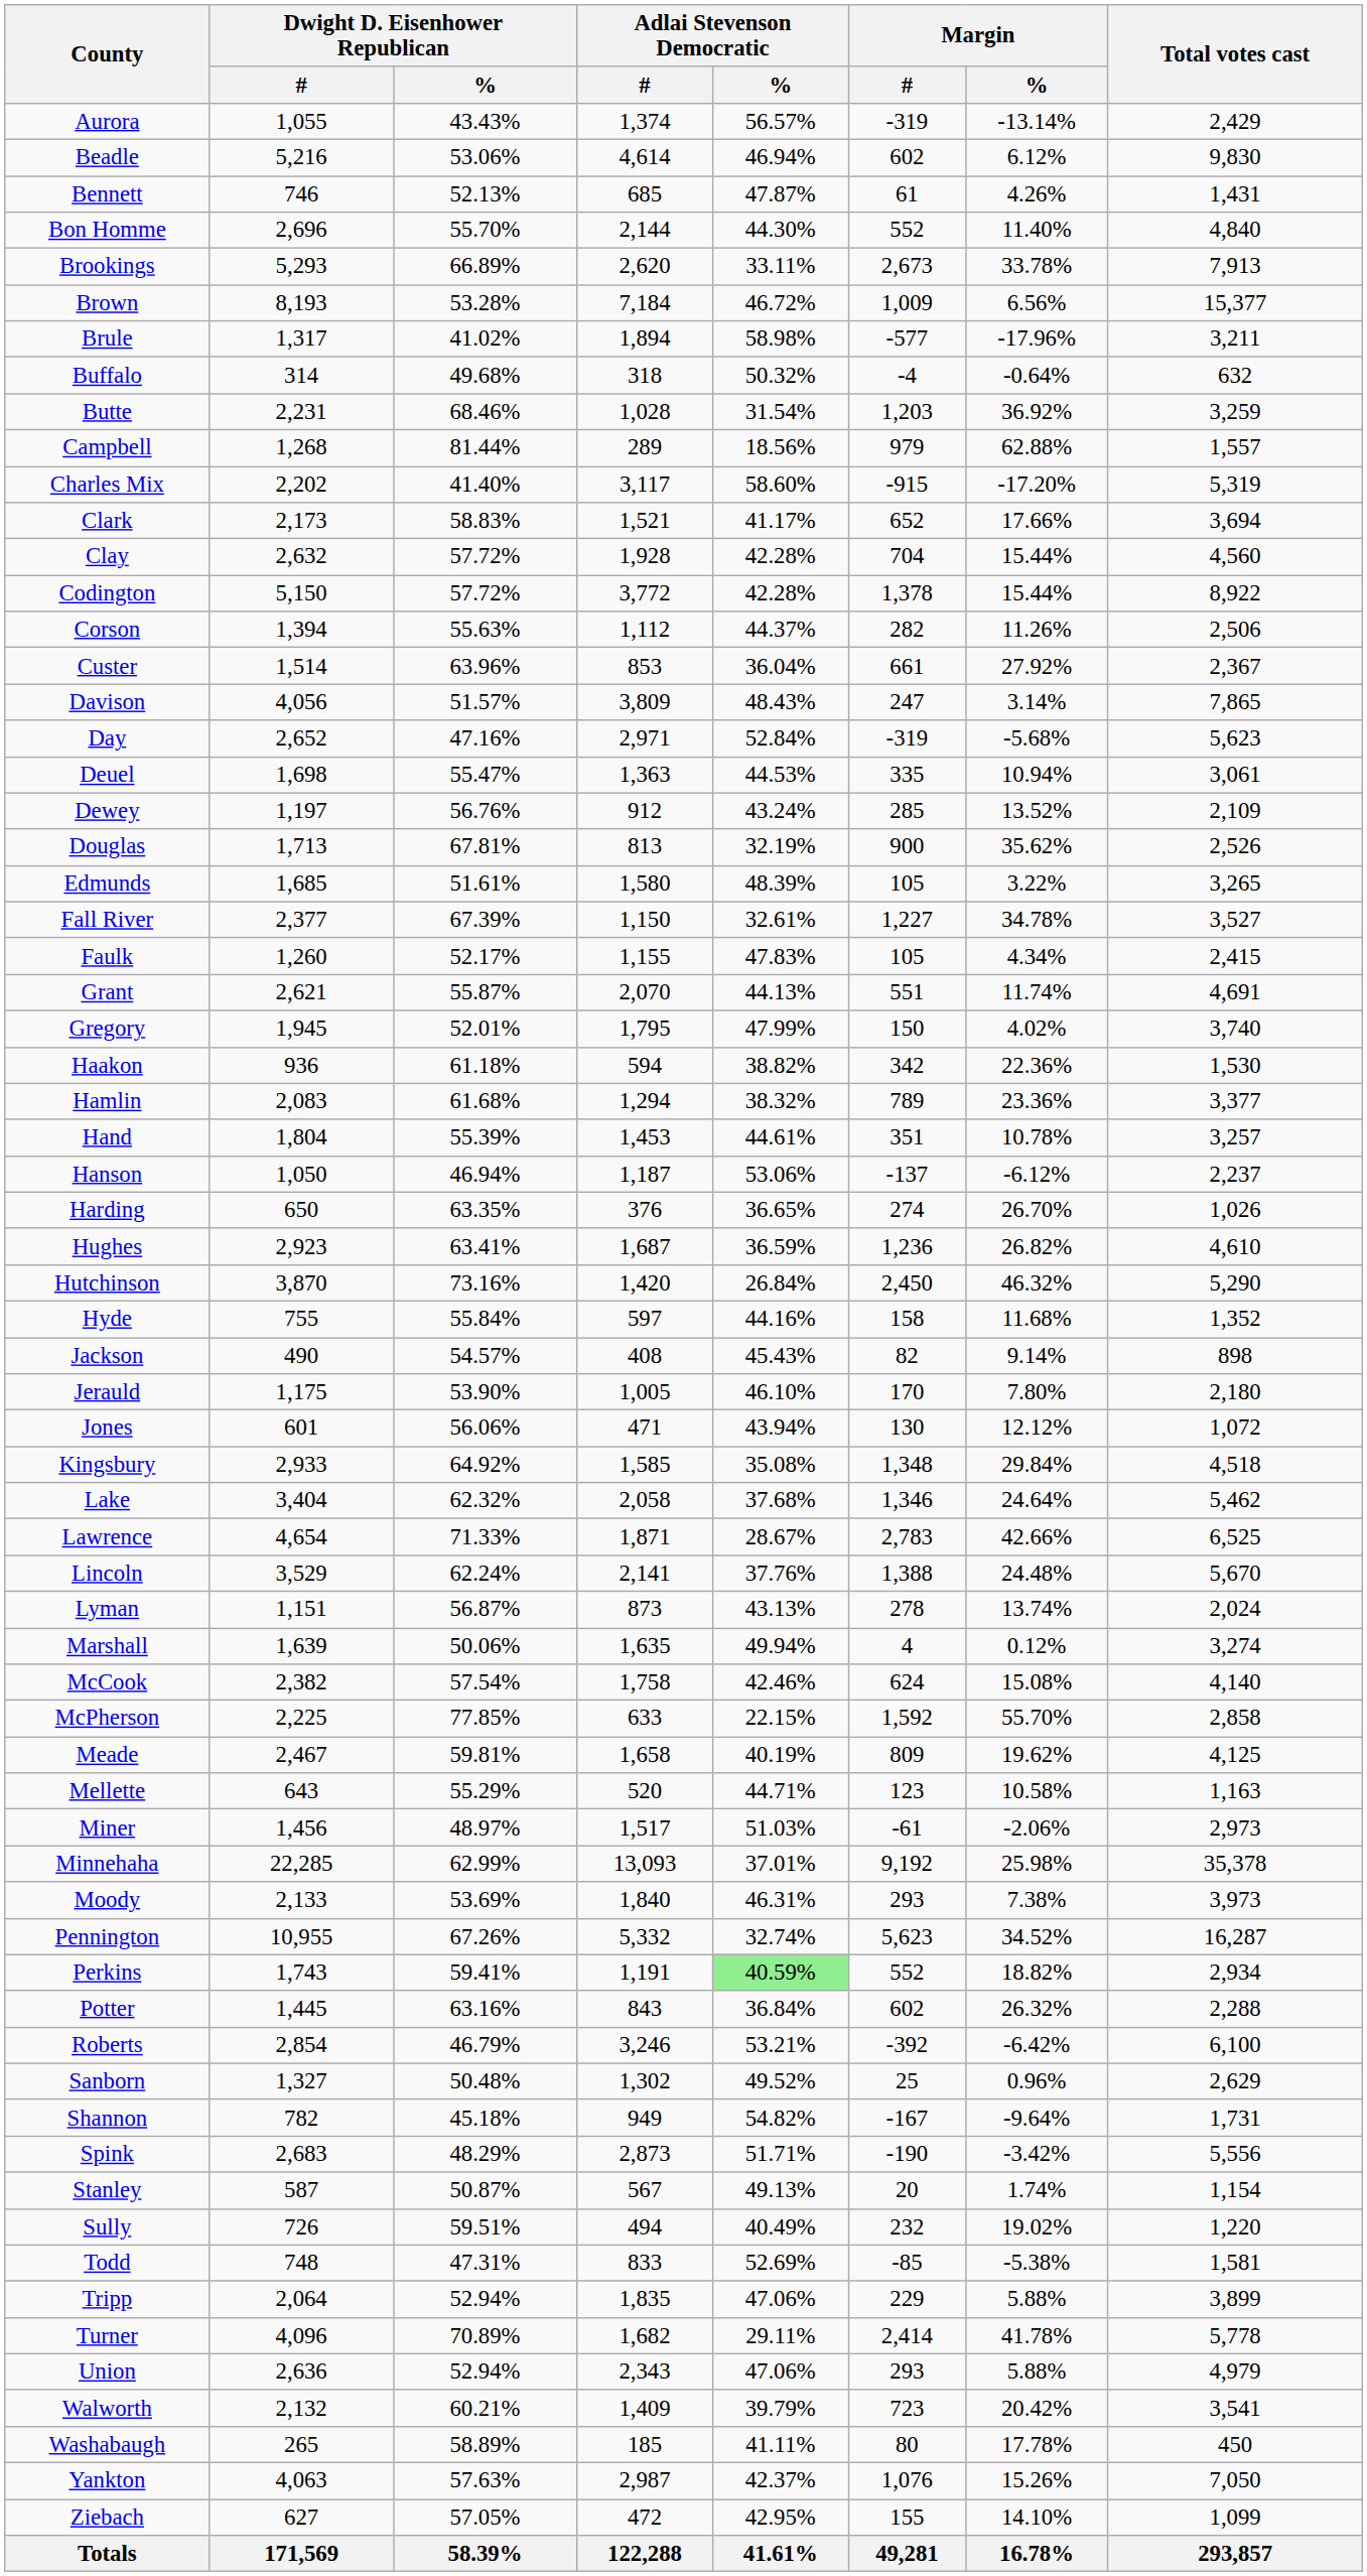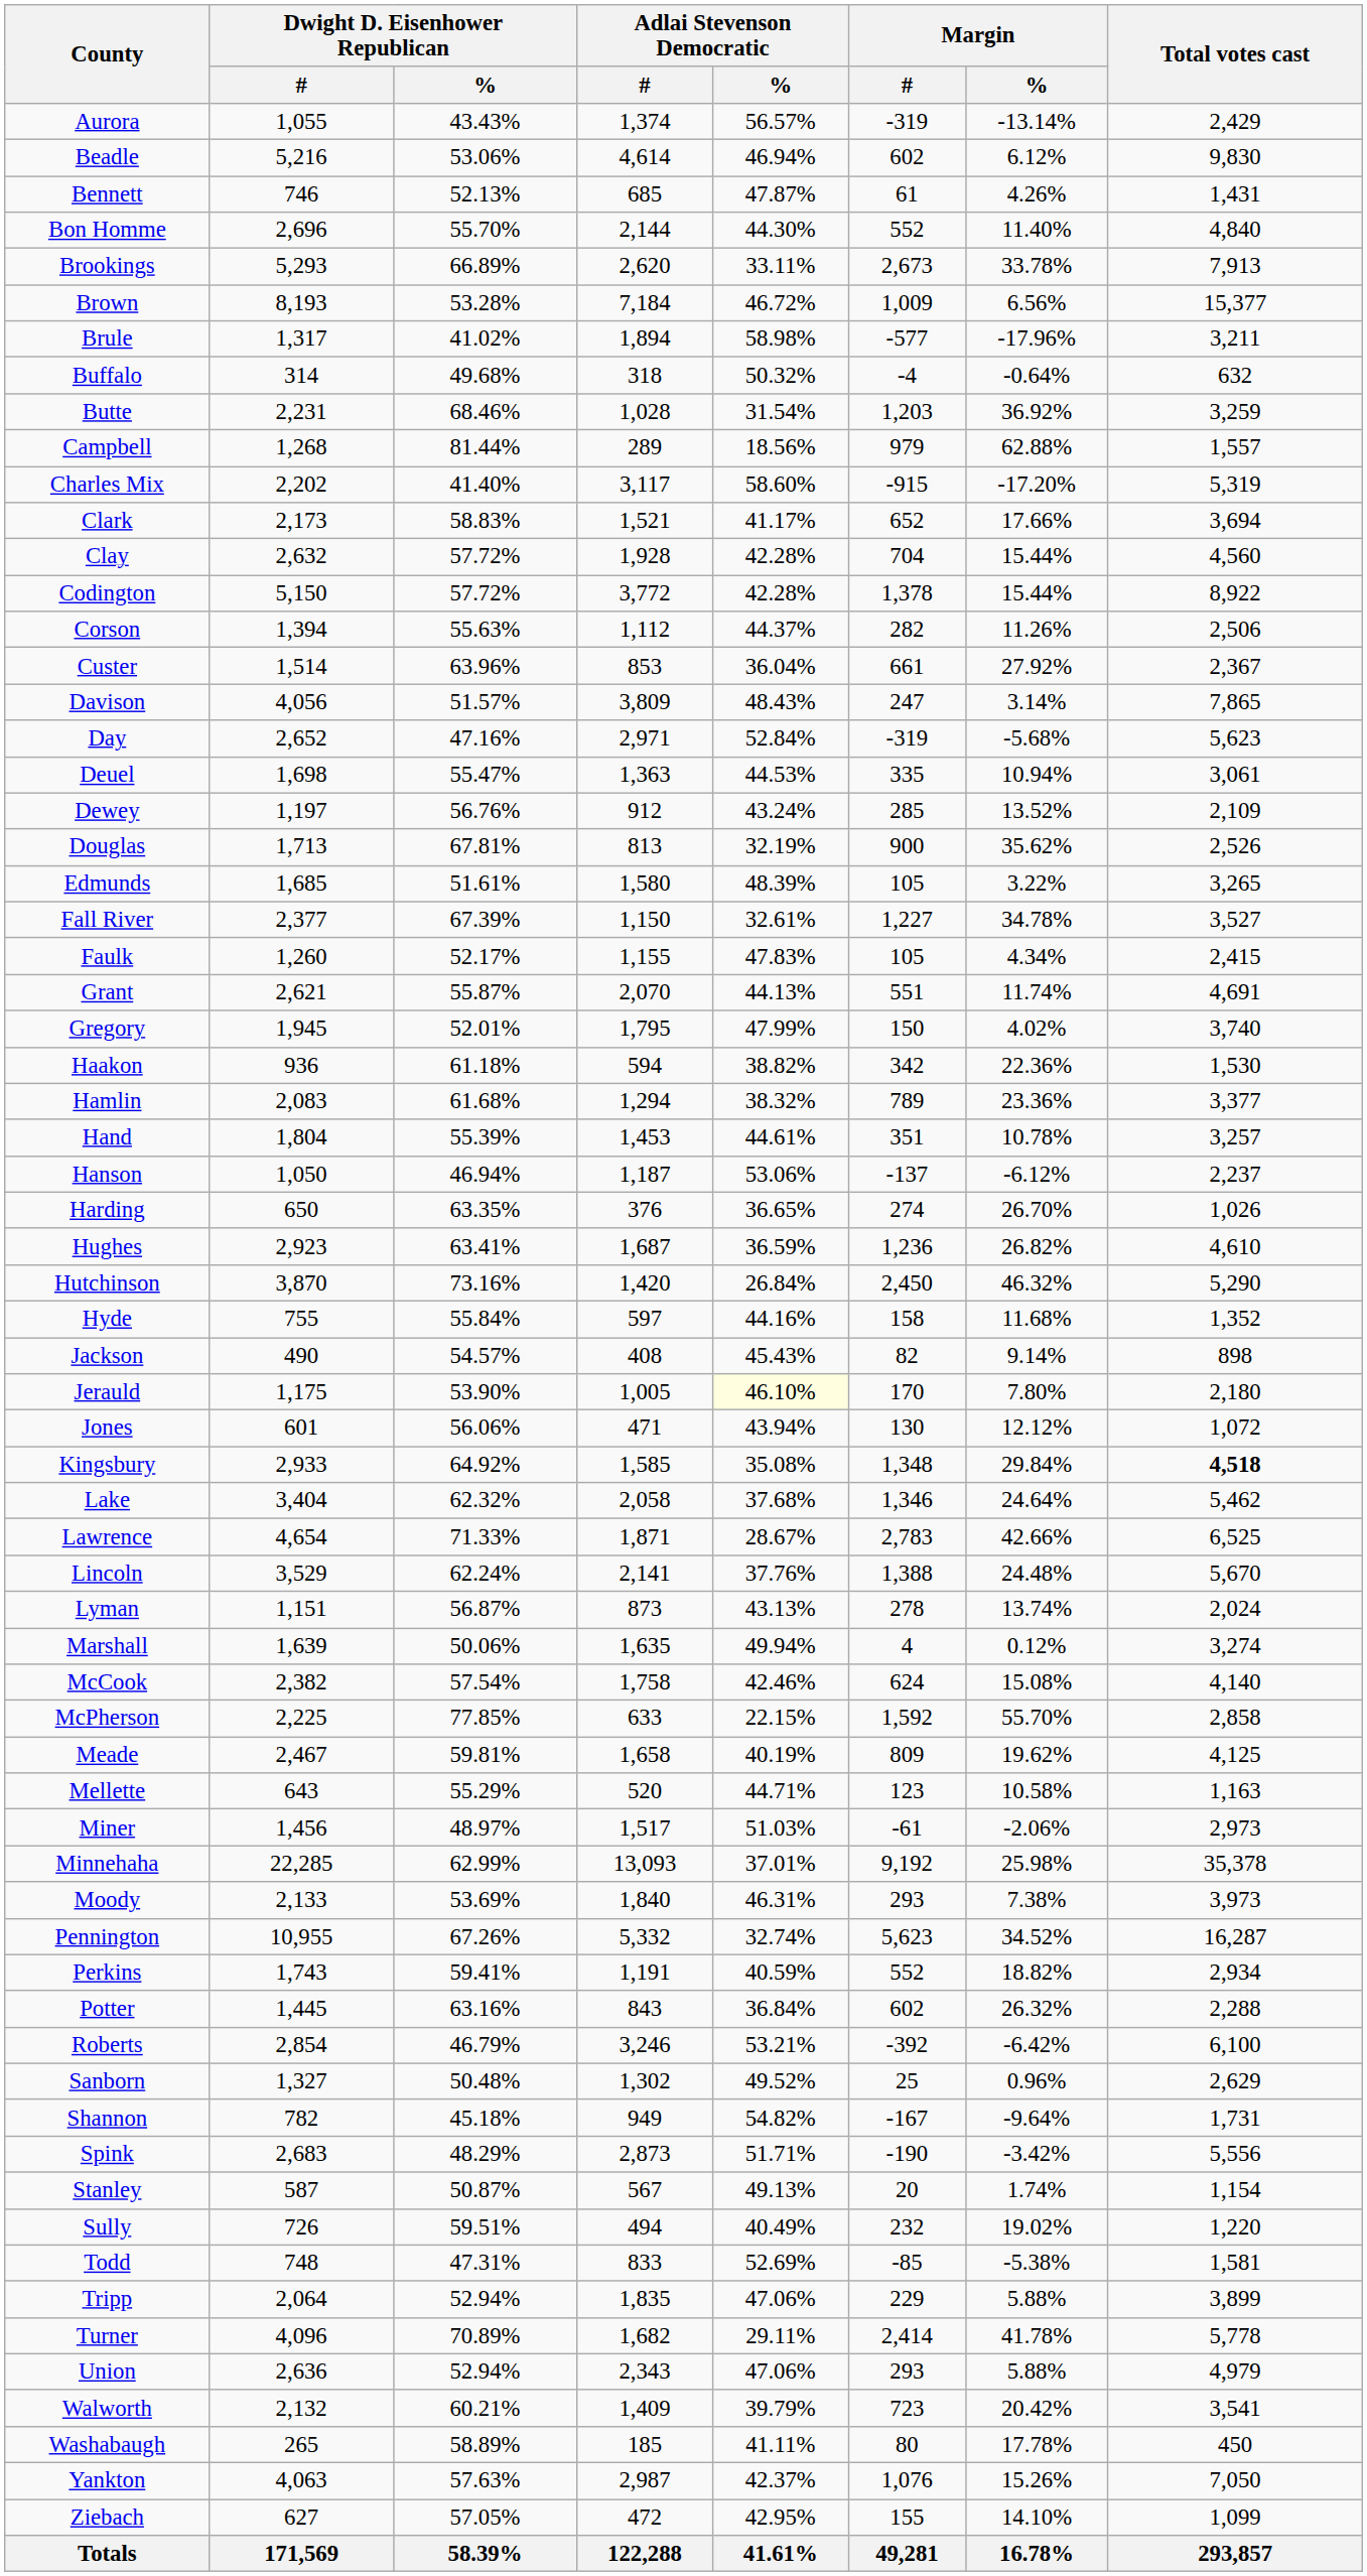Jerauld | Adlai Stevenson Democratic / %: no background -> lightyellow background
Kingsbury | Total votes cast: normal -> bold
Perkins | Adlai Stevenson Democratic / %: lightgreen background -> no background
